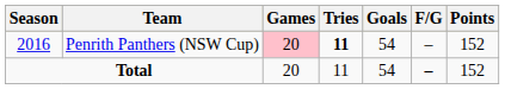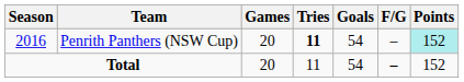2016 | Games: pink background -> no background
2016 | Points: no background -> paleturquoise background
